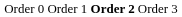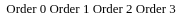Order 0 | column 3: bold -> normal
